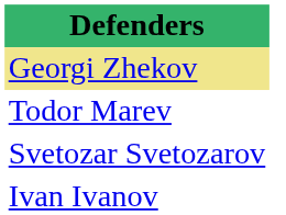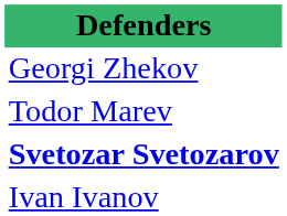Georgi Zhekov | column 1: khaki background -> no background
Svetozar Svetozarov | column 1: normal -> bold
